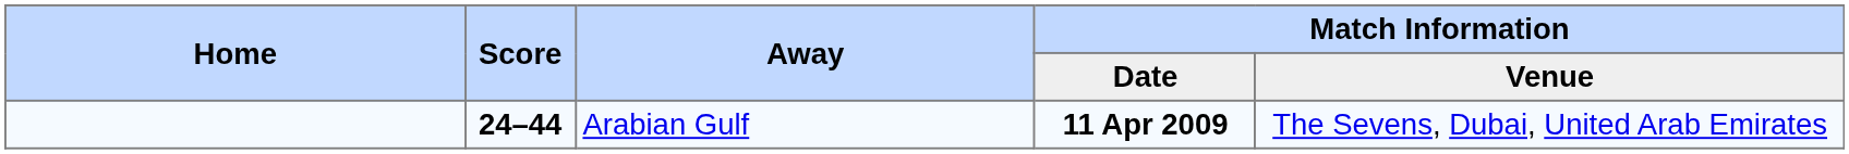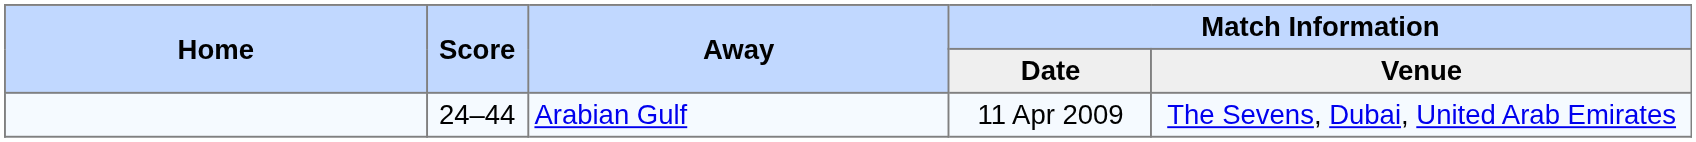Arabian Gulf | Score: bold -> normal
Arabian Gulf | Match Information / Date: bold -> normal
